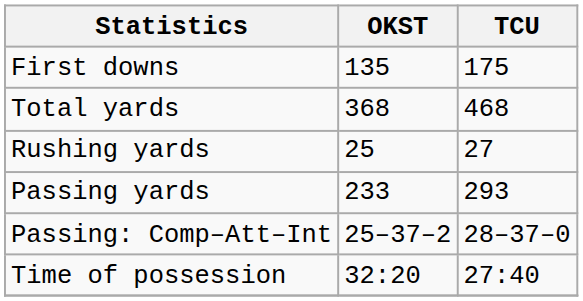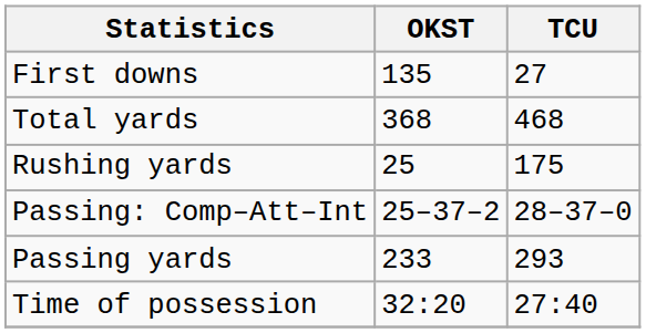First downs | TCU: 175 -> 27
Rushing yards | TCU: 27 -> 175
rows swapped: Passing yards <-> Passing: Comp–Att–Int
